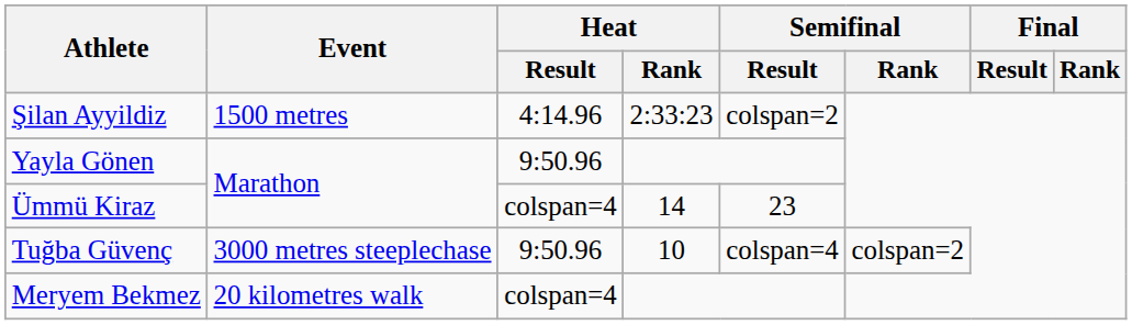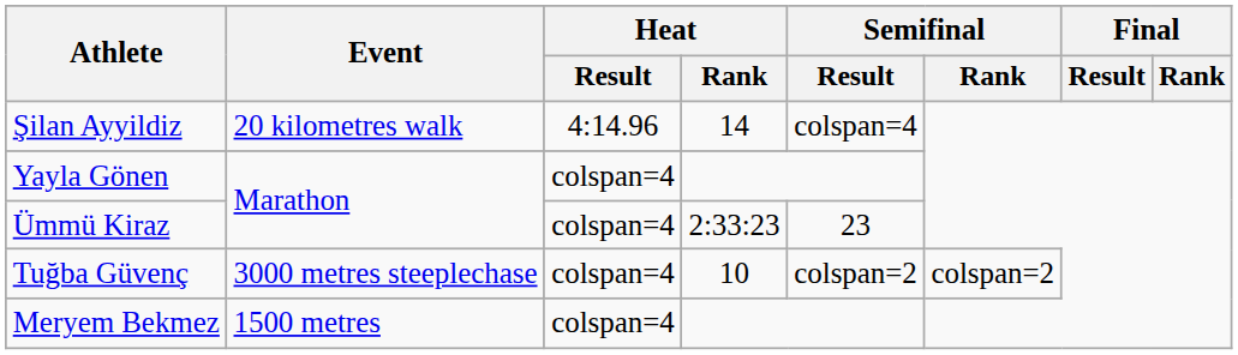Şilan Ayyildiz | Event: 1500 metres -> 20 kilometres walk
Şilan Ayyildiz | Heat / Rank: 2:33:23 -> 14
Şilan Ayyildiz | Semifinal / Result: colspan=2 -> colspan=4
Yayla Gönen | Heat / Result: 9:50.96 -> colspan=4
Ümmü Kiraz | Heat / Rank: 14 -> 2:33:23
Tuğba Güvenç | Heat / Result: 9:50.96 -> colspan=4
Tuğba Güvenç | Semifinal / Result: colspan=4 -> colspan=2
Meryem Bekmez | Event: 20 kilometres walk -> 1500 metres
